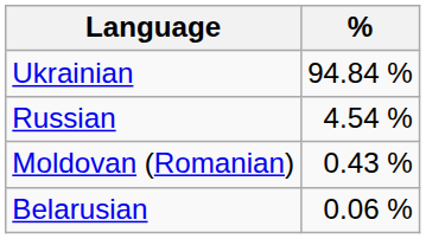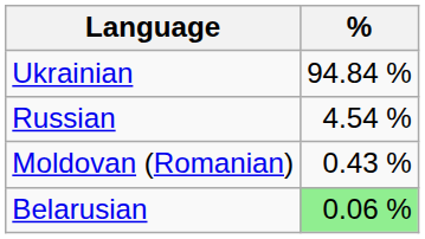Belarusian | %: no background -> lightgreen background
